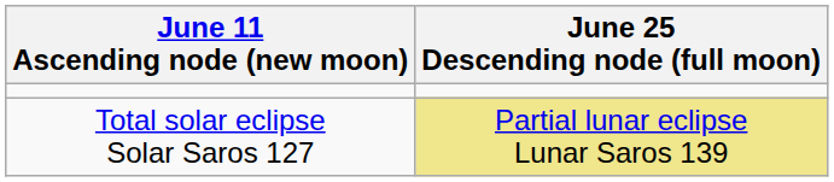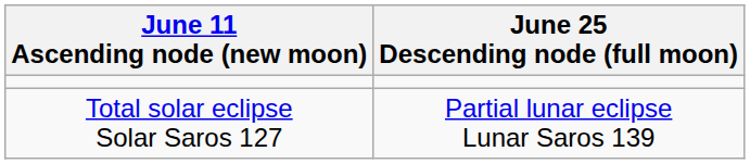row 3 | June 25 Descending node (full moon): khaki background -> no background
